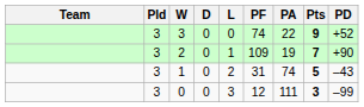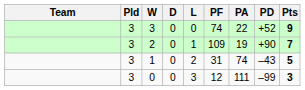columns swapped: PD <-> Pts
